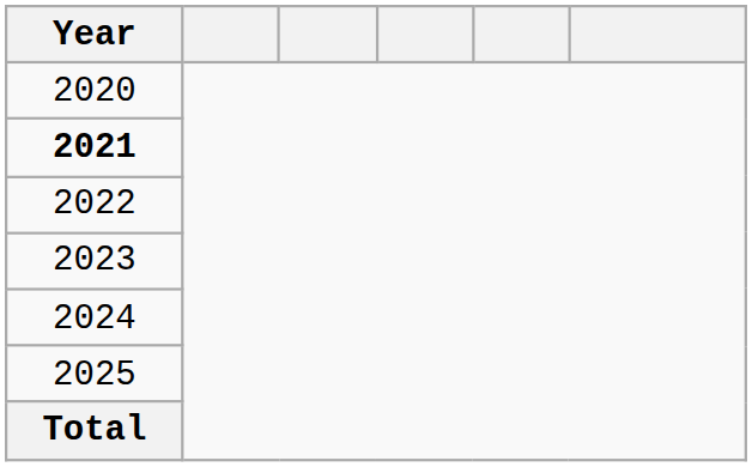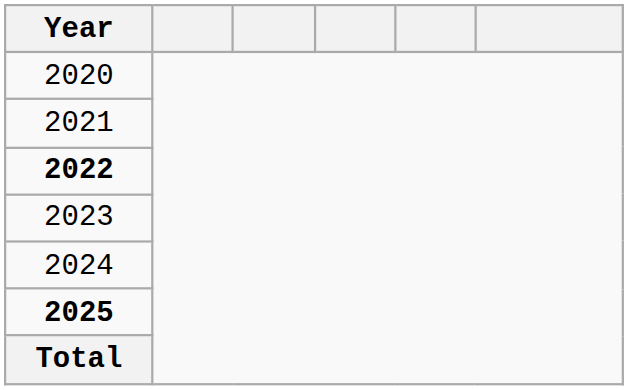2021 | Year: bold -> normal
2022 | Year: normal -> bold
2025 | Year: normal -> bold
